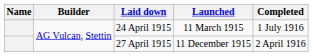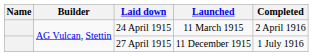24 April 1915 | Completed: 1 July 1916 -> 2 April 1916
27 April 1915 | Completed: 2 April 1916 -> 1 July 1916
